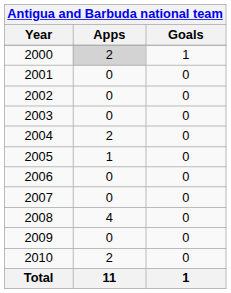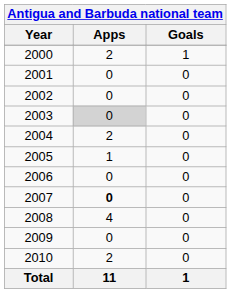2000 | Apps: lightgrey background -> no background
2003 | Apps: no background -> lightgrey background
2007 | Apps: normal -> bold
